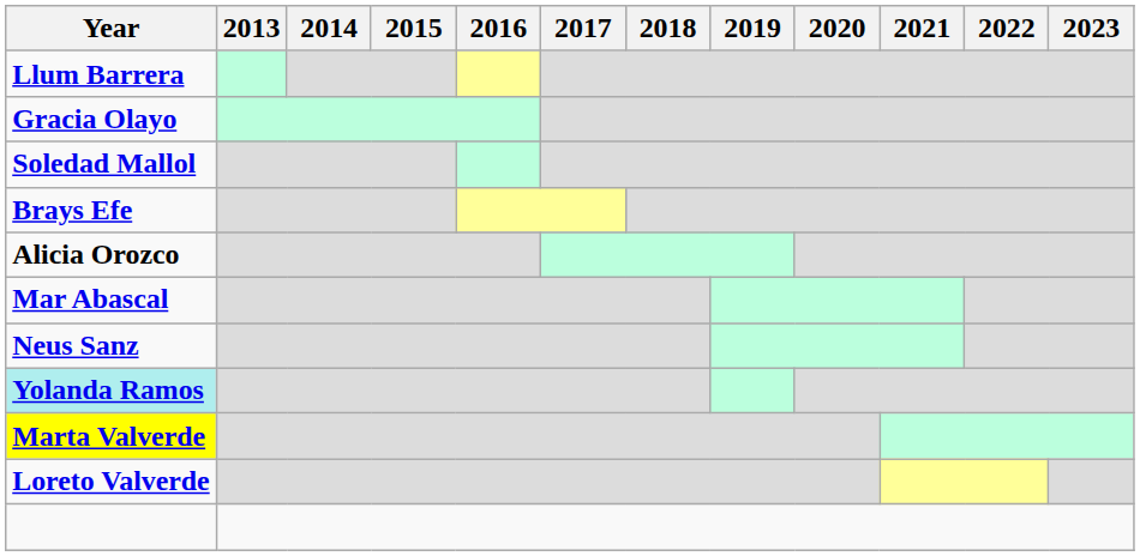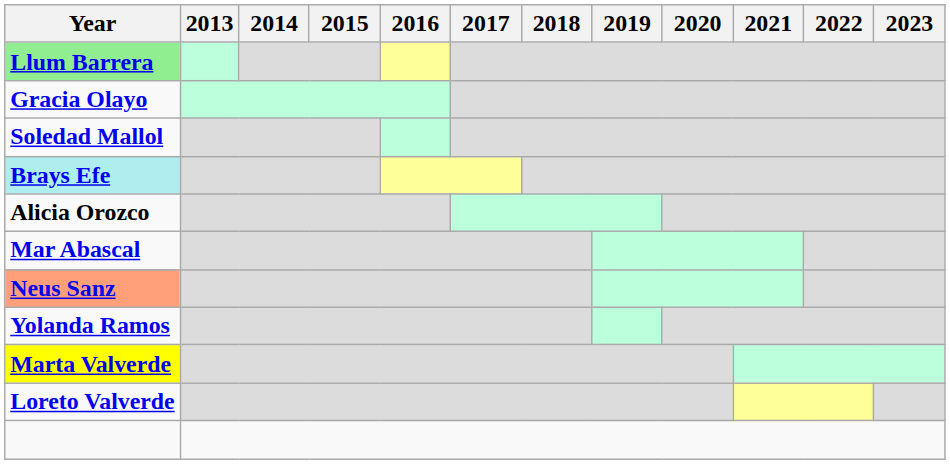Llum Barrera | Year: no background -> lightgreen background
Brays Efe | Year: no background -> paleturquoise background
Neus Sanz | Year: no background -> lightsalmon background
Yolanda Ramos | Year: paleturquoise background -> no background
